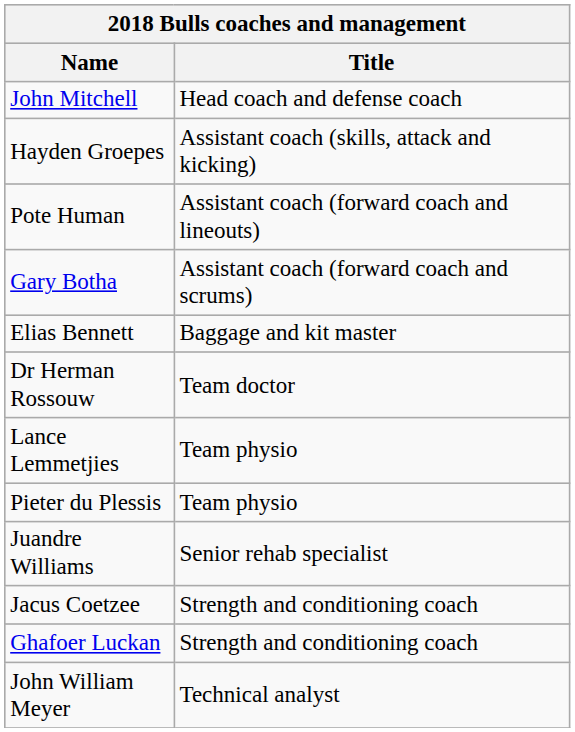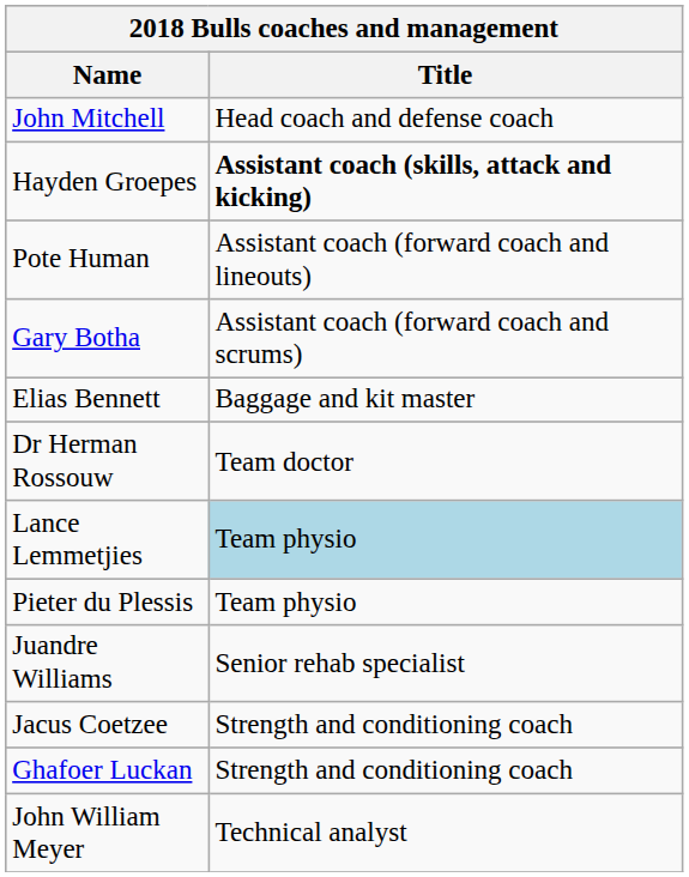Hayden Groepes | Title: normal -> bold
Lance Lemmetjies | Title: no background -> lightblue background
